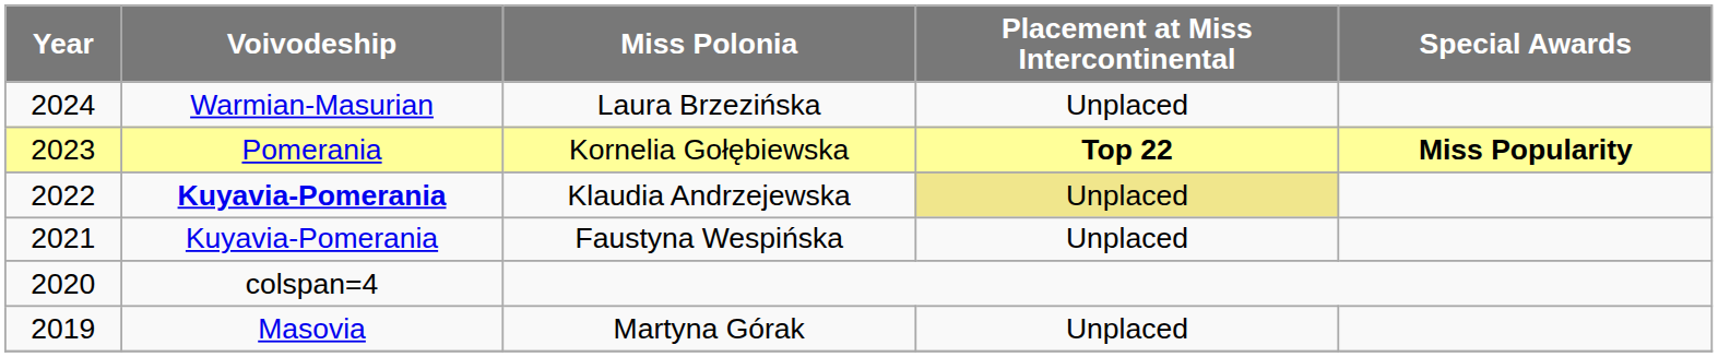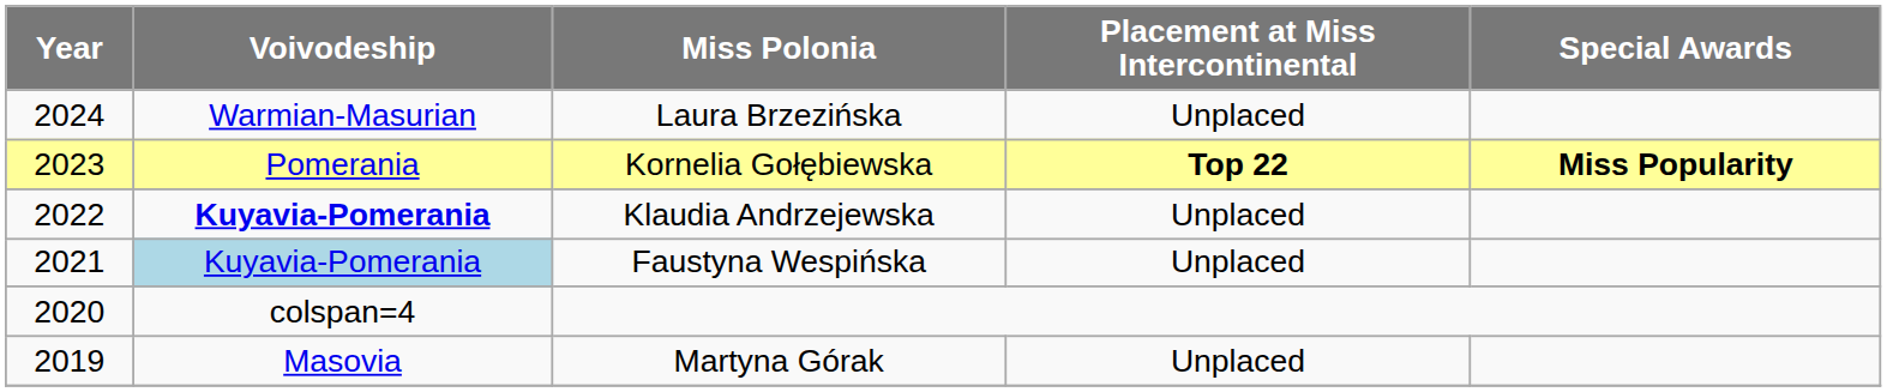Klaudia Andrzejewska | Placement at Miss Intercontinental: khaki background -> no background
Faustyna Wespińska | Voivodeship: no background -> lightblue background
